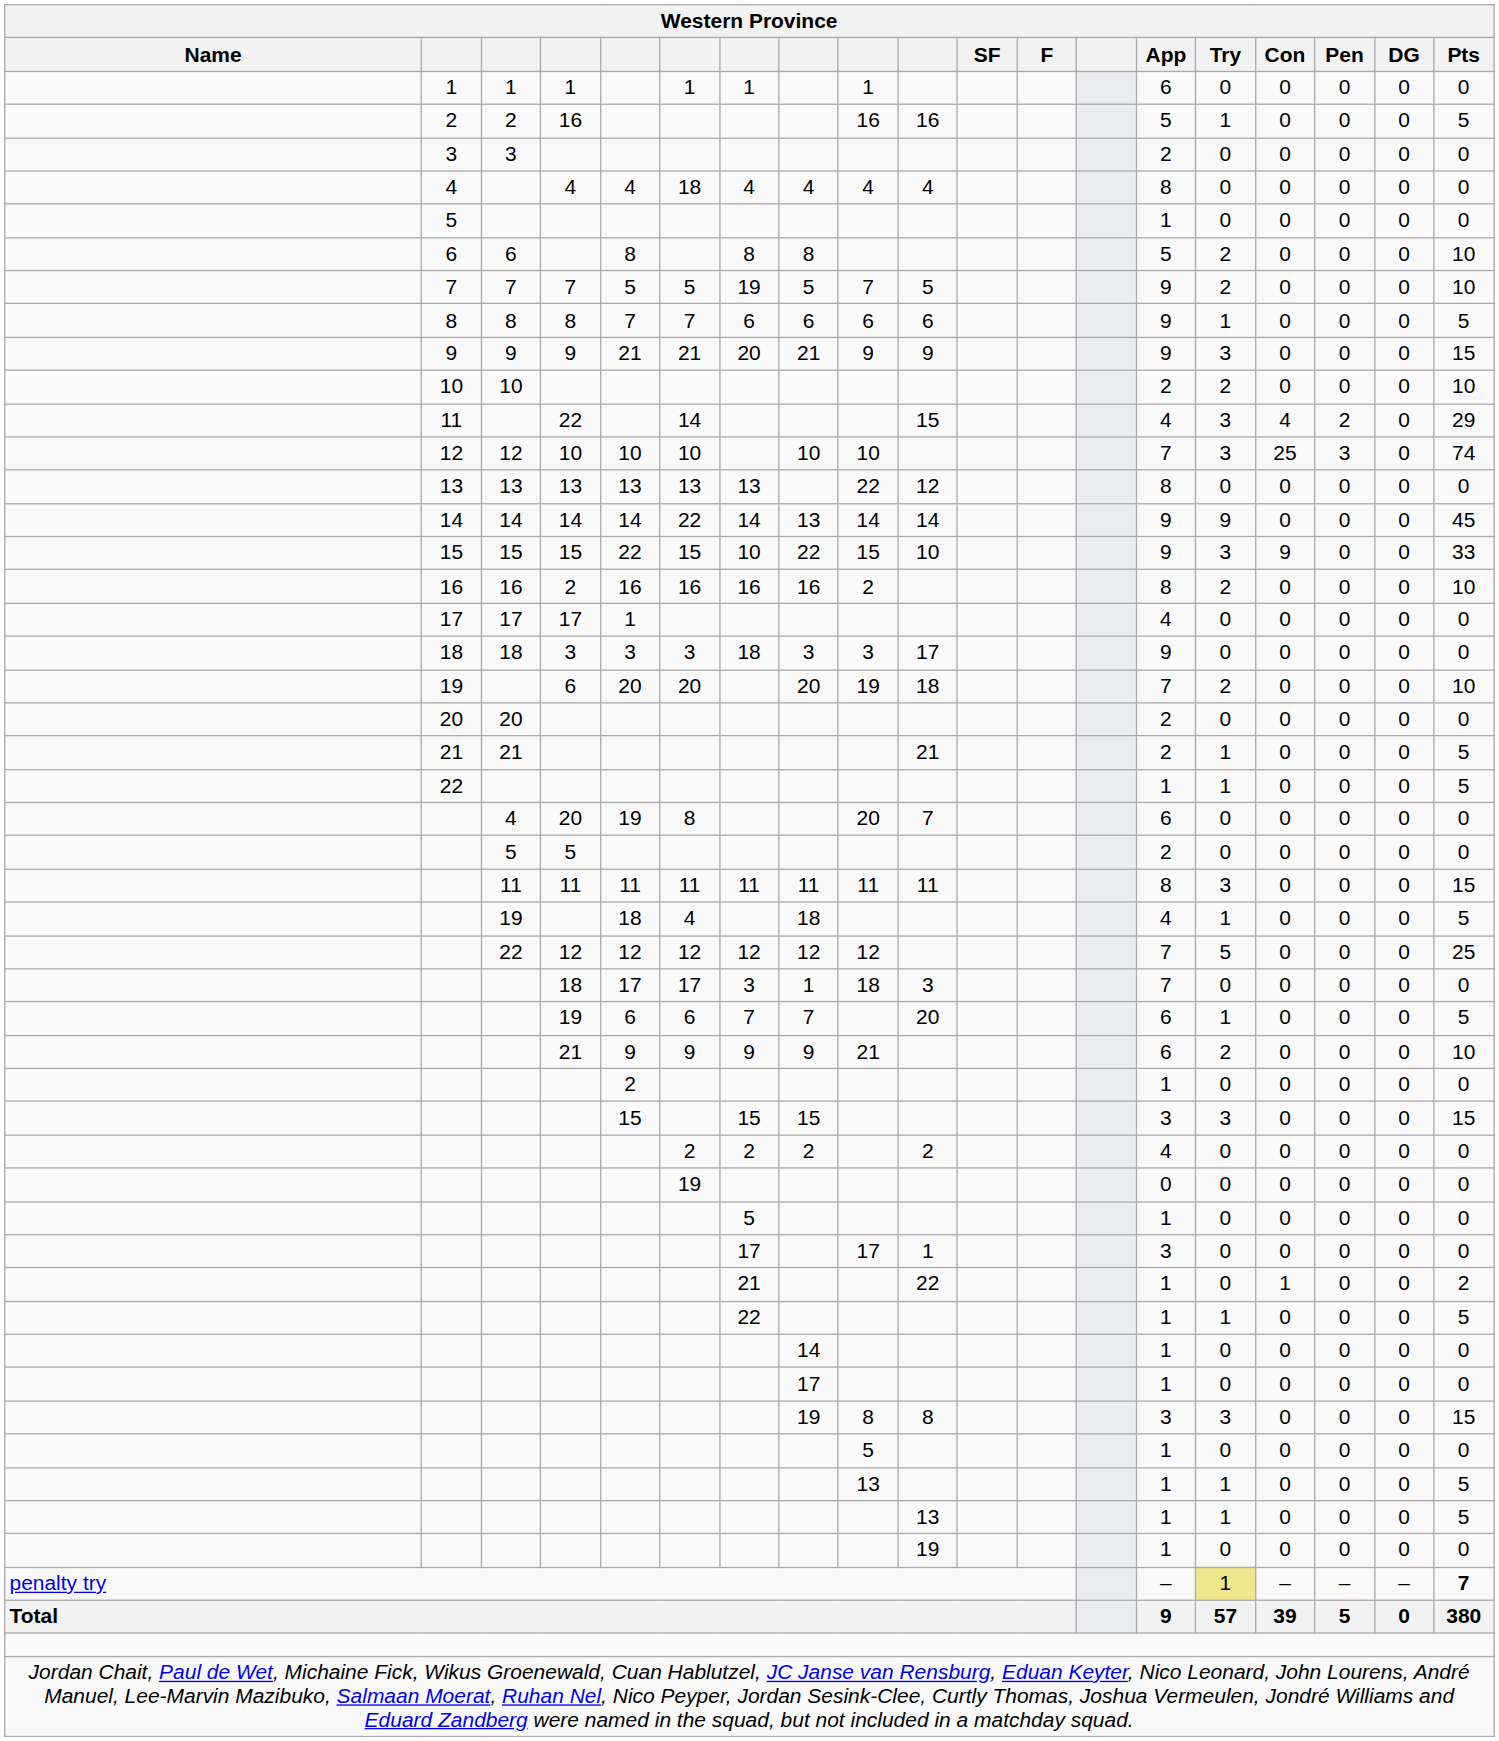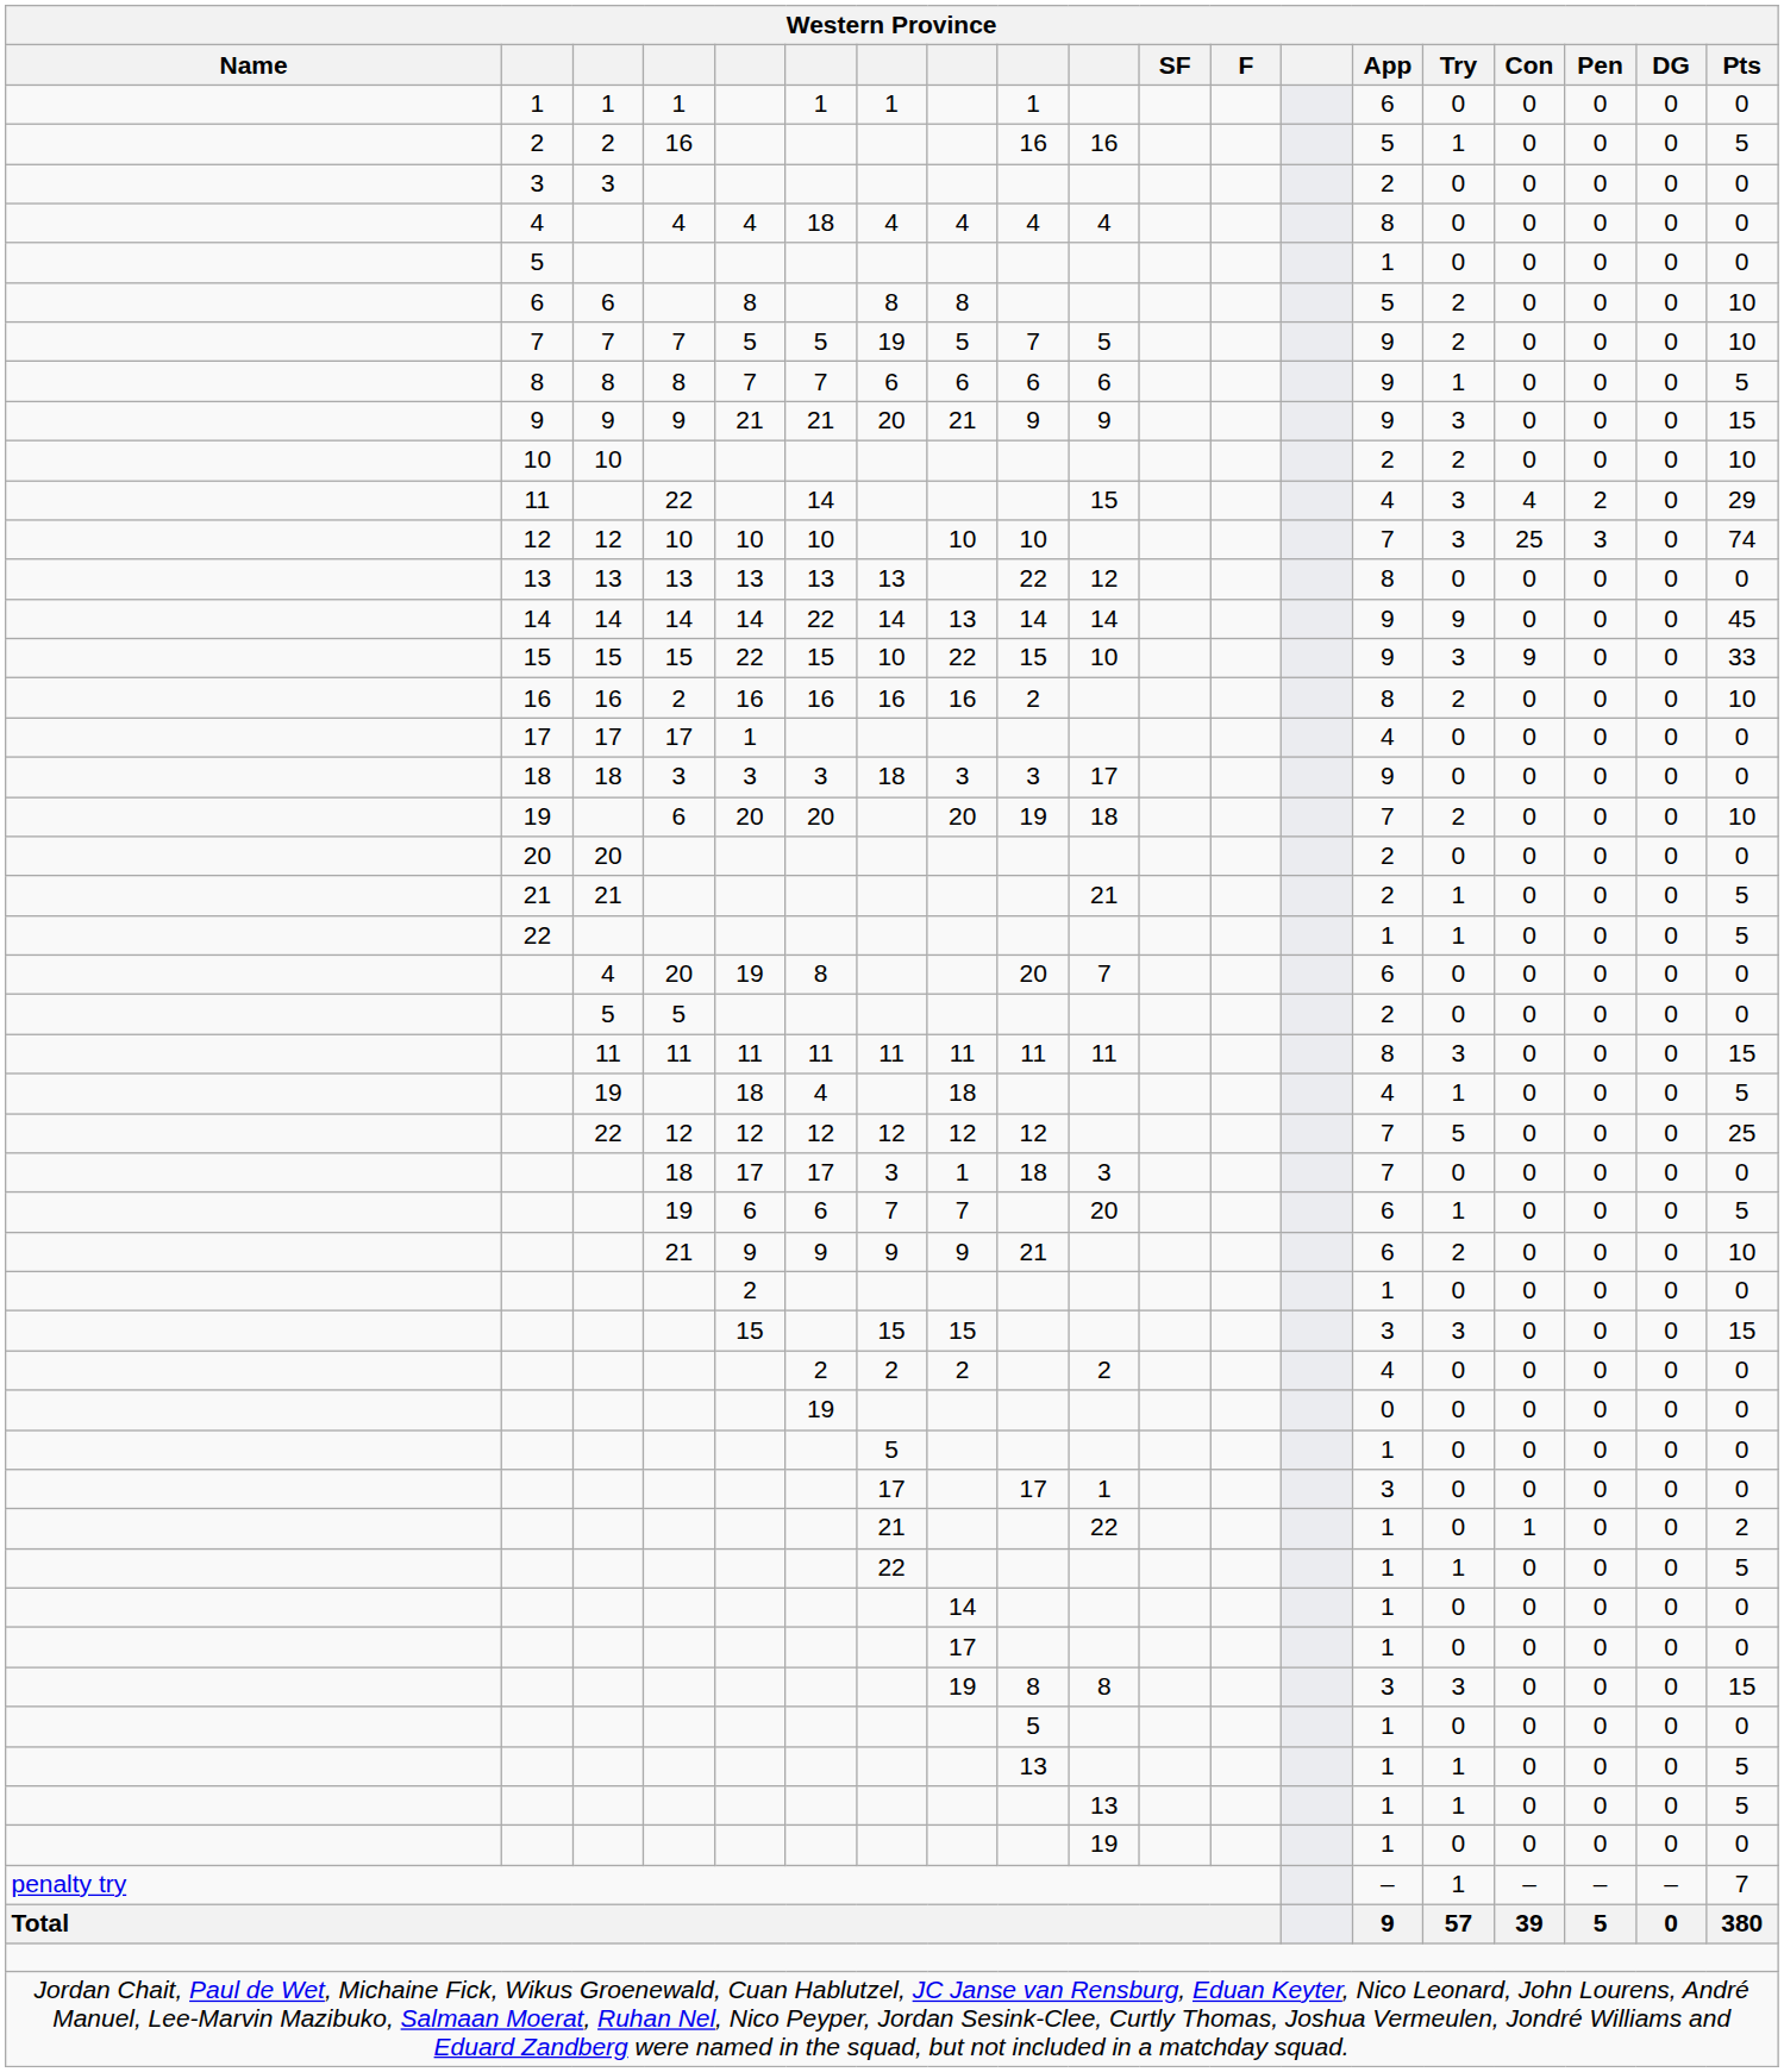penalty try | Try: khaki background -> no background
penalty try | Pts: bold -> normal
